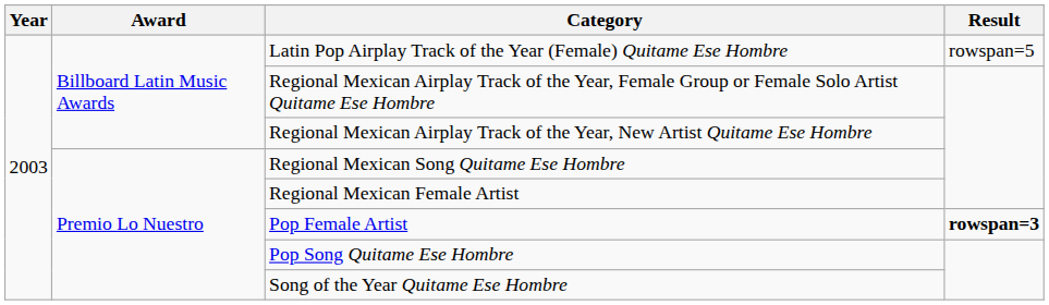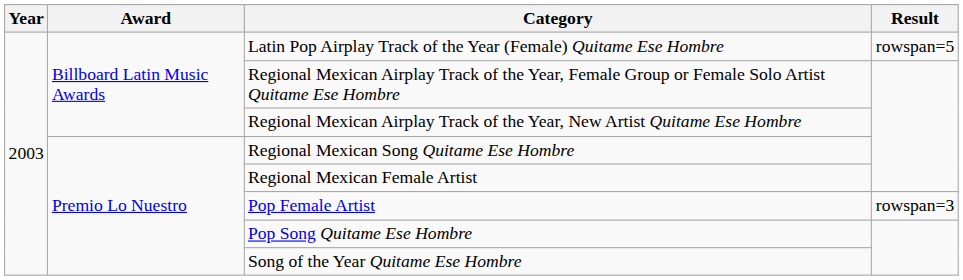Pop Female Artist | Result: bold -> normal
